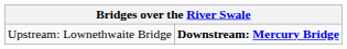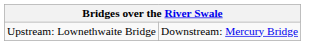Upstream: Lownethwaite Bridge | column 2: bold -> normal
